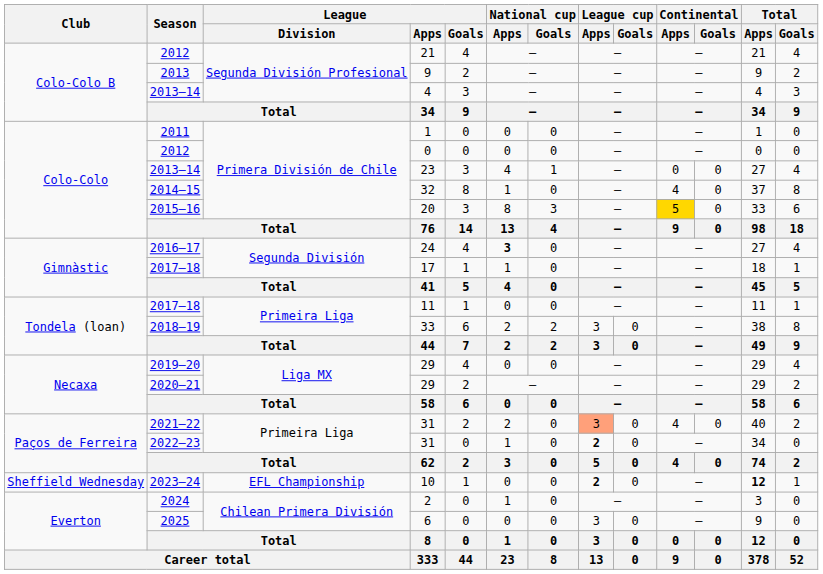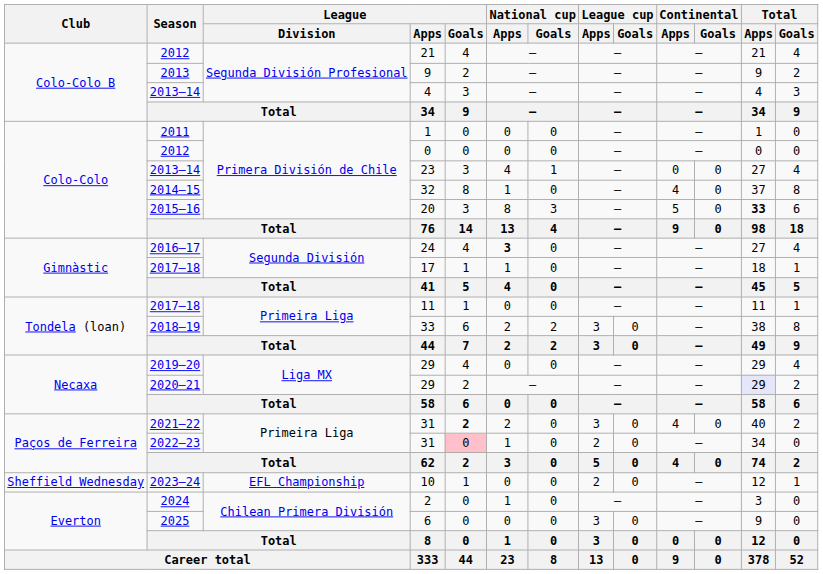20 | Continental / Apps: gold background -> no background
20 | Total / Apps: normal -> bold
2020–21 / 29 | Total / Apps: no background -> lavender background
2021–22 / 31 | League / Goals: normal -> bold
2021–22 / 31 | League cup / Apps: lightsalmon background -> no background
2022–23 / 31 | League / Goals: no background -> pink background
2022–23 / 31 | League cup / Apps: bold -> normal
10 | League cup / Apps: bold -> normal
10 | Total / Apps: bold -> normal
